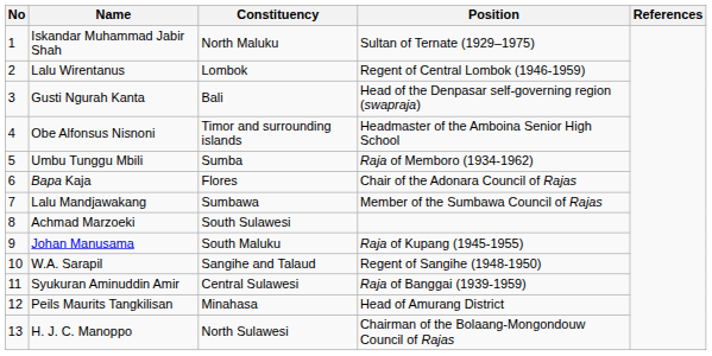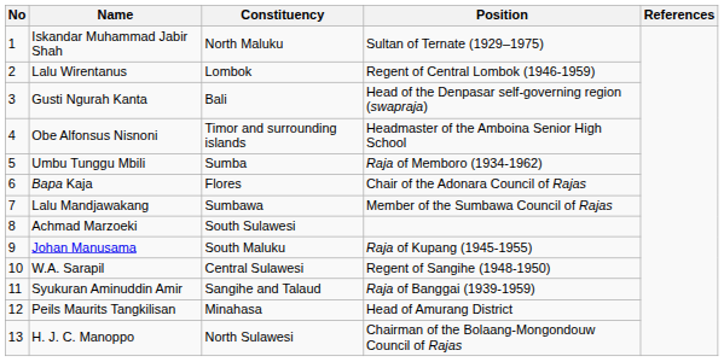W.A. Sarapil | Constituency: Sangihe and Talaud -> Central Sulawesi
Syukuran Aminuddin Amir | Constituency: Central Sulawesi -> Sangihe and Talaud
